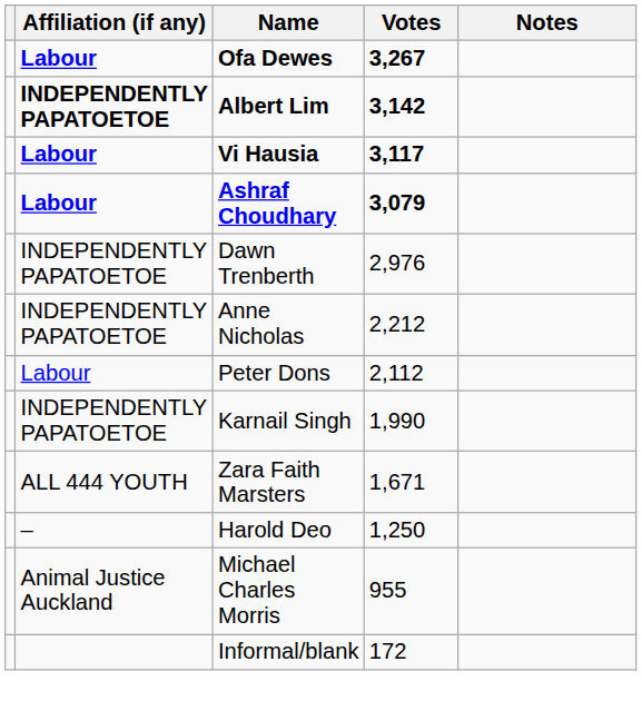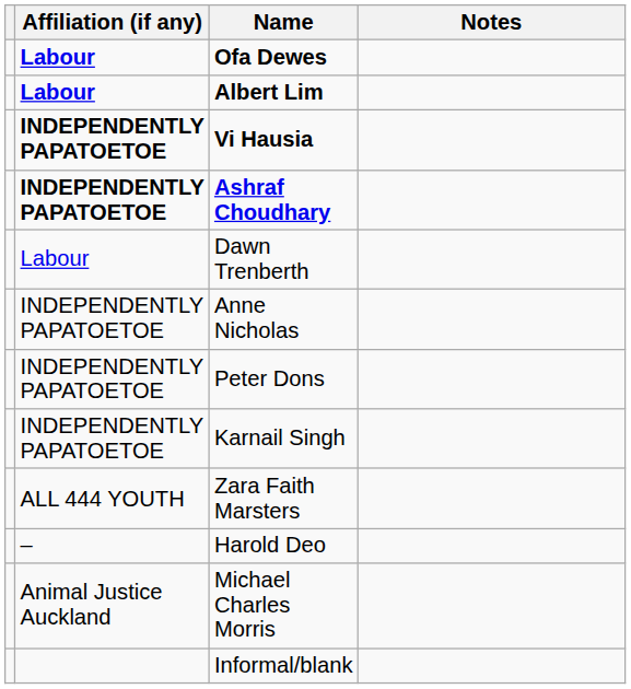- column: Votes | 3,267 | 3,142 | 3,117 | 3,079 | 2,976 | 2,212 | 2,112 | 1,990 | 1,671 | 1,250 | 955 | 172
Albert Lim | Affiliation (if any): INDEPENDENTLY PAPATOETOE -> Labour
Vi Hausia | Affiliation (if any): Labour -> INDEPENDENTLY PAPATOETOE
Ashraf Choudhary | Affiliation (if any): Labour -> INDEPENDENTLY PAPATOETOE
Dawn Trenberth | Affiliation (if any): INDEPENDENTLY PAPATOETOE -> Labour
Peter Dons | Affiliation (if any): Labour -> INDEPENDENTLY PAPATOETOE
